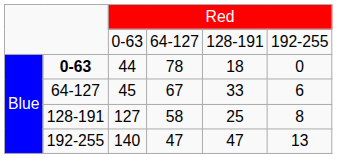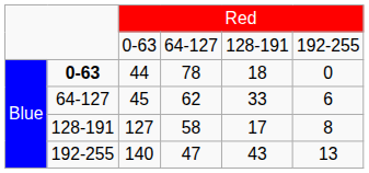row 4 | column 4: 67 -> 62
row 5 | column 5: 25 -> 17
row 6 | column 5: 47 -> 43
